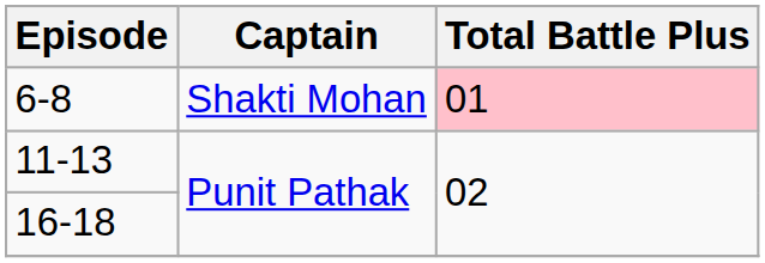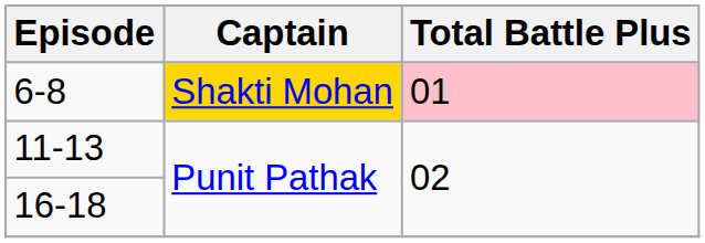6-8 | Captain: no background -> gold background
